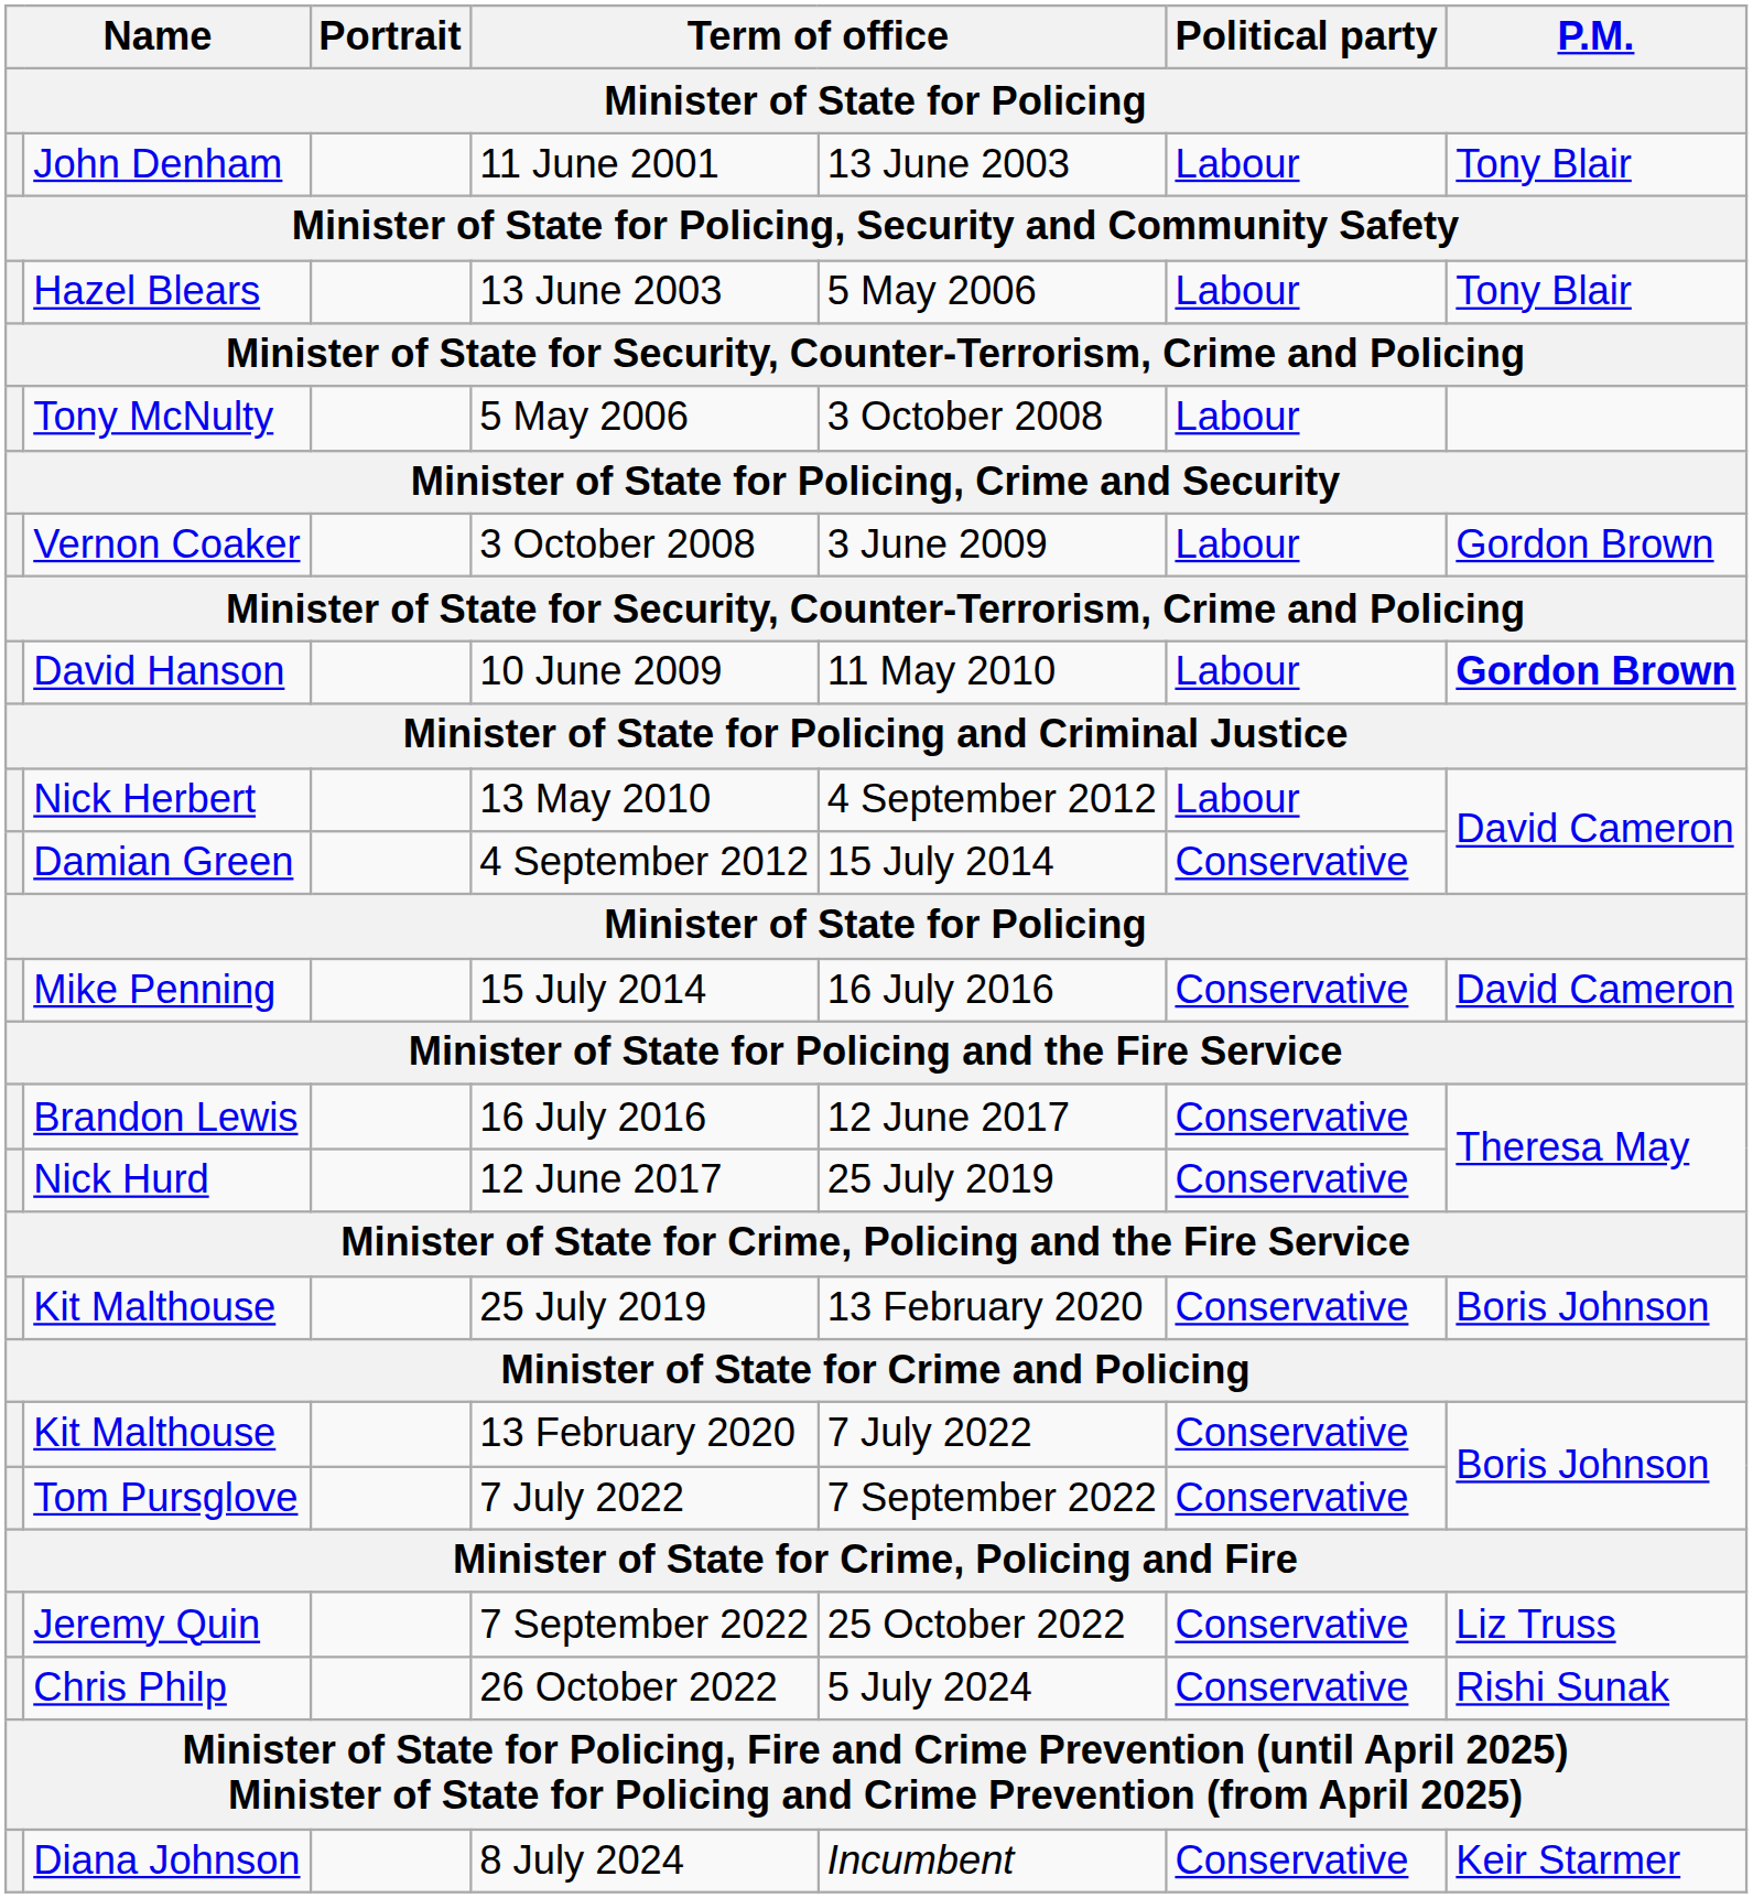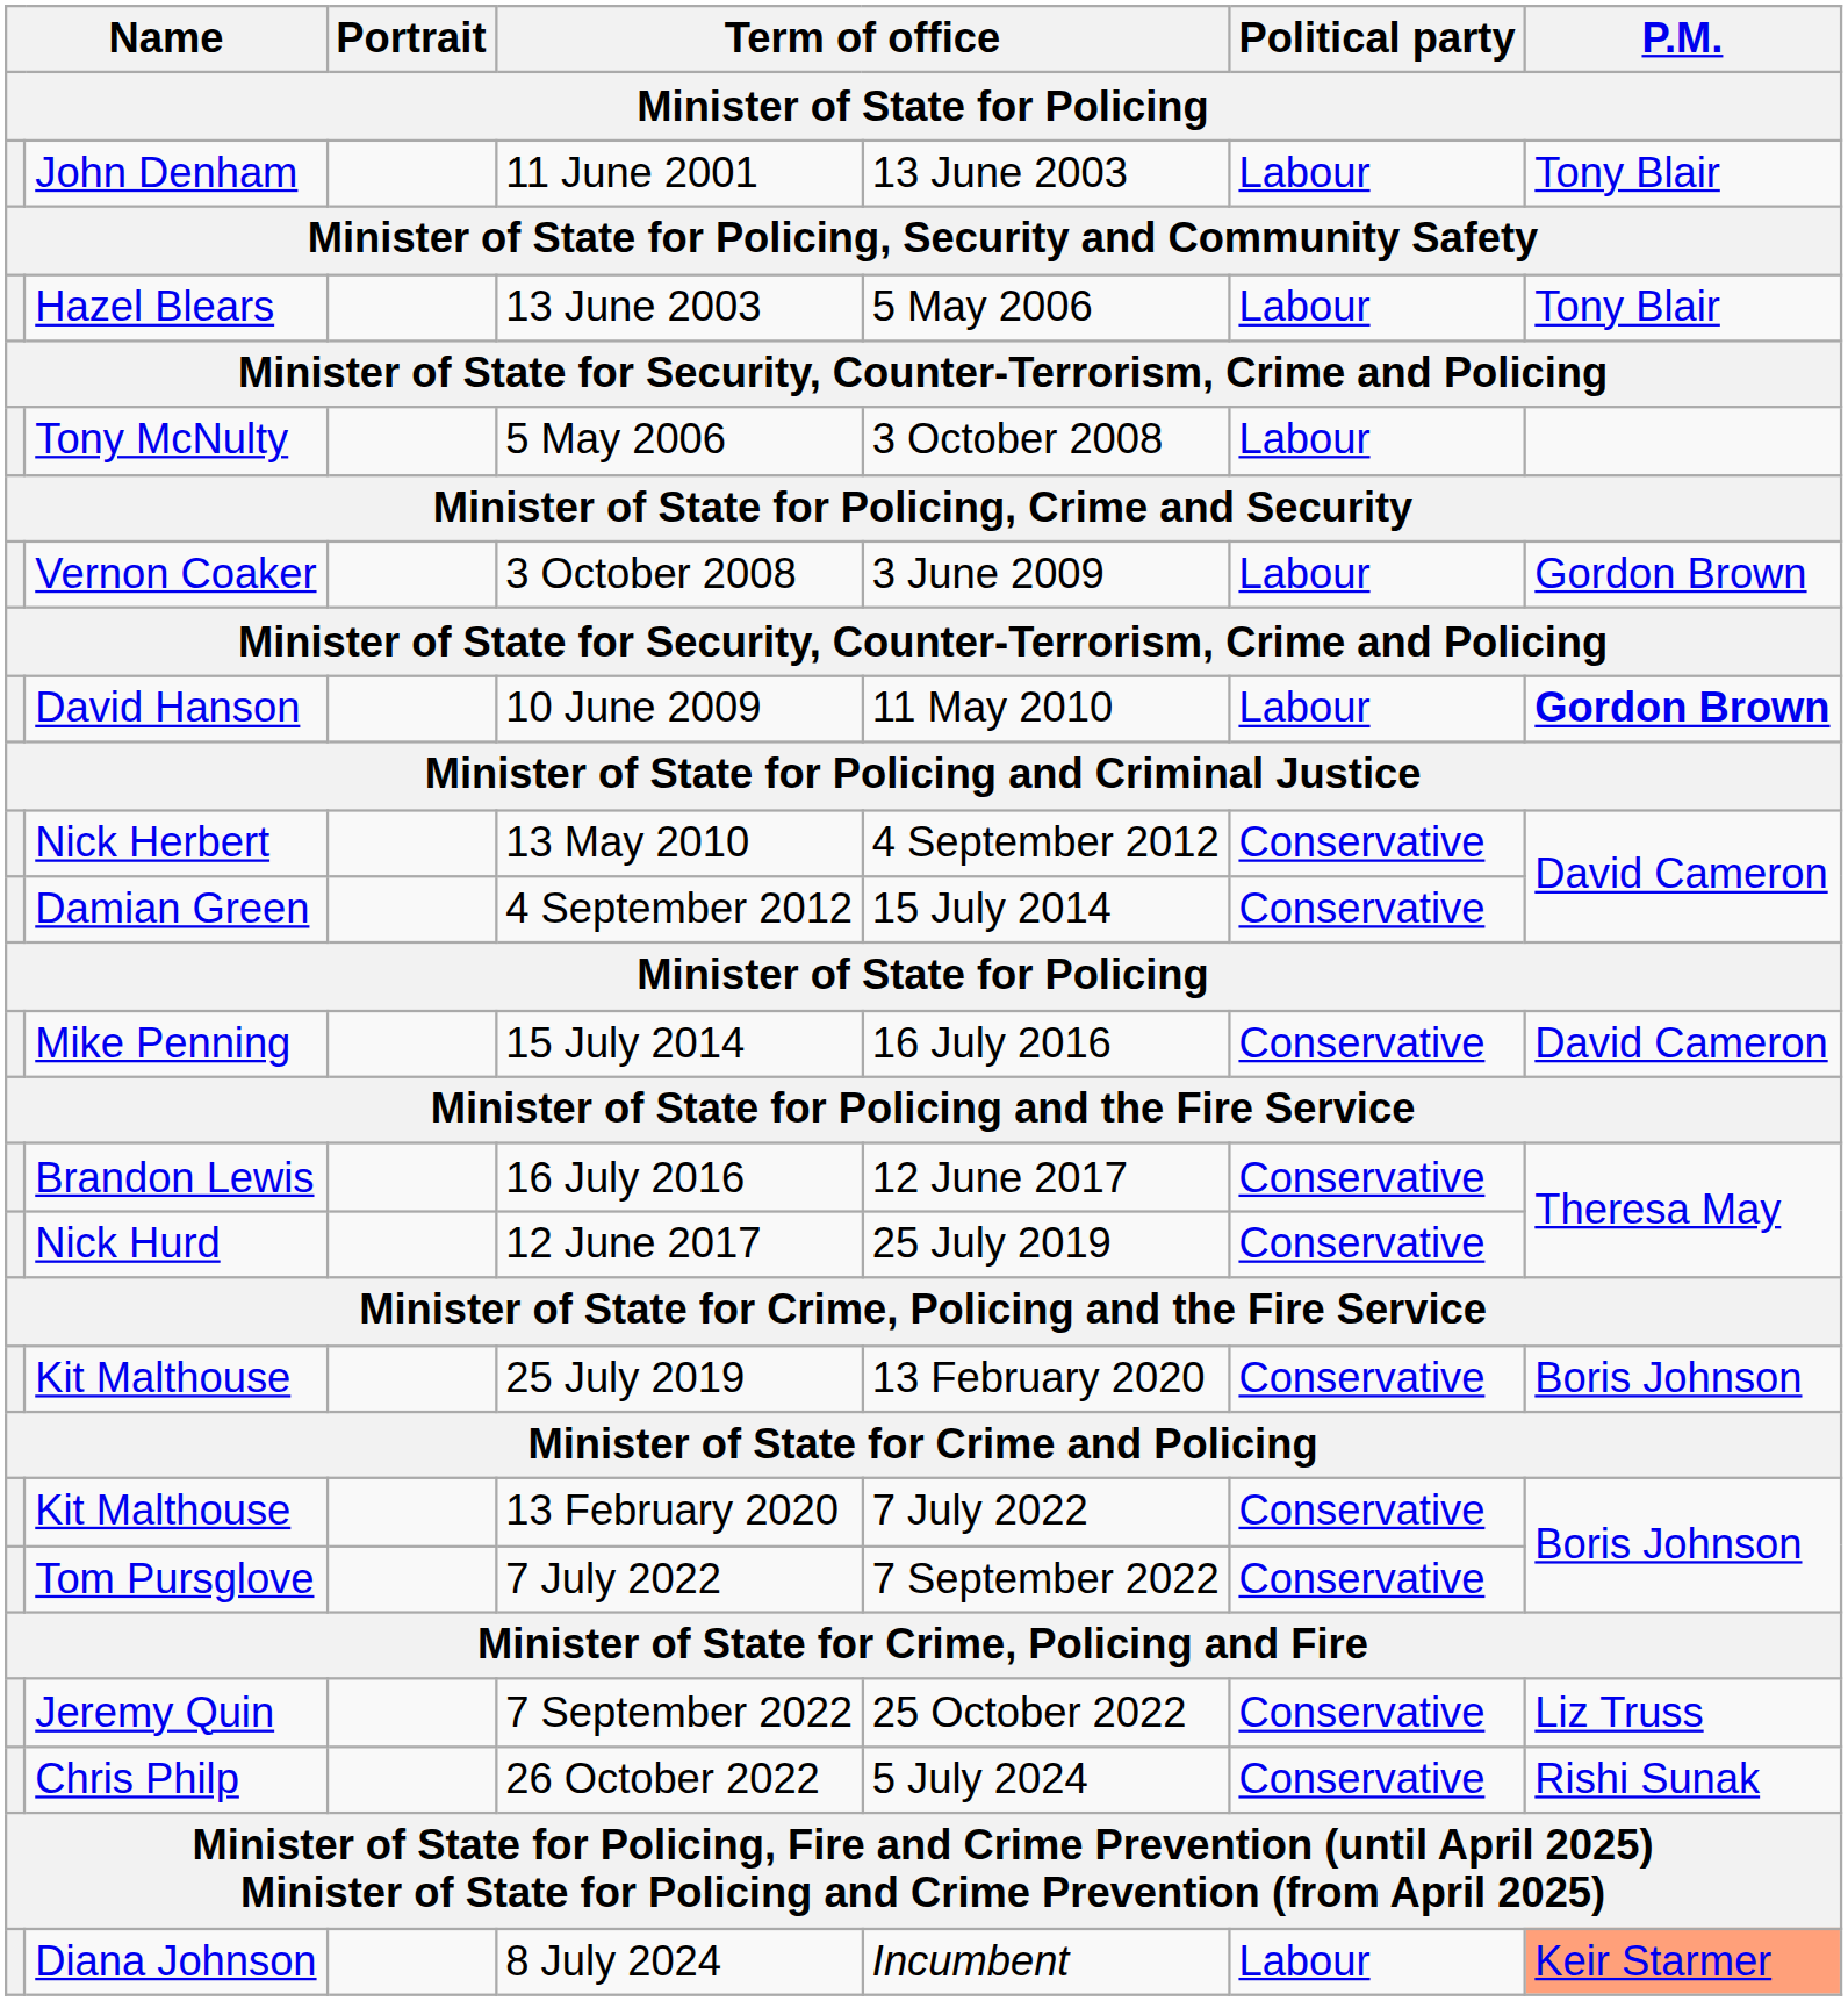13 May 2010 | Political party / Minister of State for Policing: Labour -> Conservative
8 July 2024 | Political party / Minister of State for Policing: Conservative -> Labour
8 July 2024 | P.M. / Minister of State for Policing: no background -> lightsalmon background
